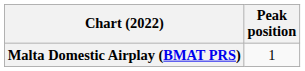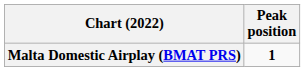Malta Domestic Airplay (BMAT PRS) | Peak position: normal -> bold
